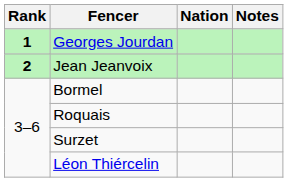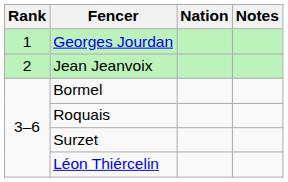Georges Jourdan | Rank: bold -> normal
Jean Jeanvoix | Rank: bold -> normal
